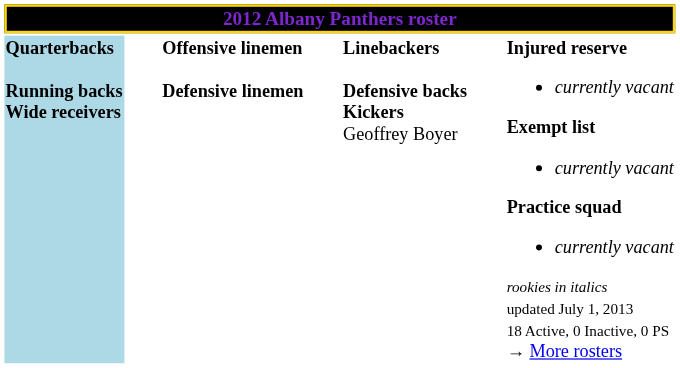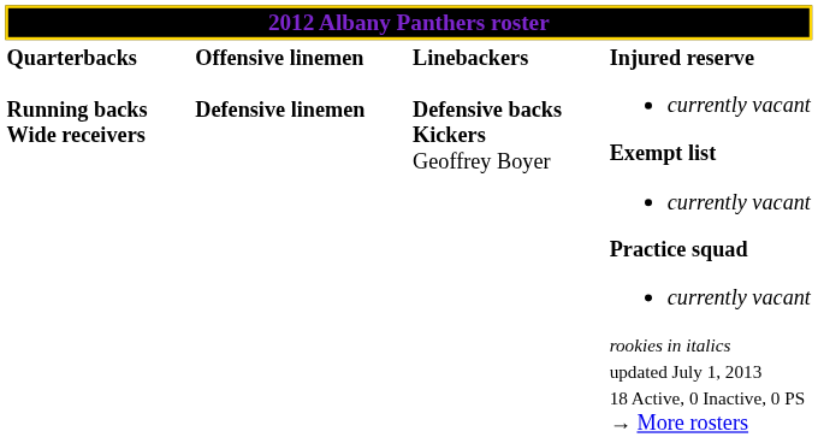Quarterbacks Running backs Wide receivers | column 1: lightblue background -> no background
